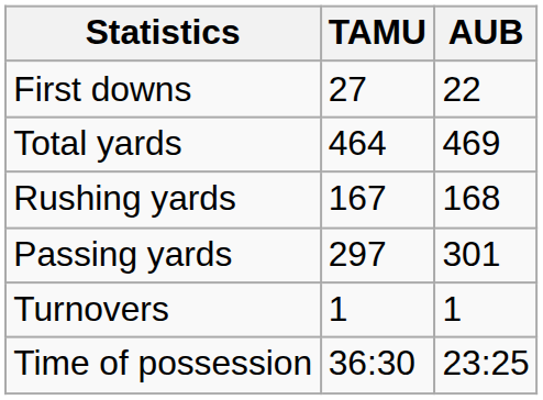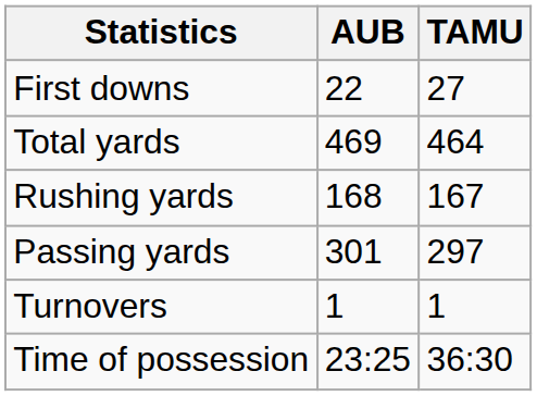columns swapped: TAMU <-> AUB
